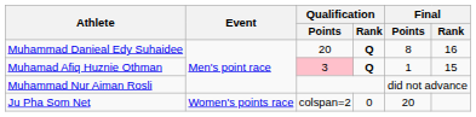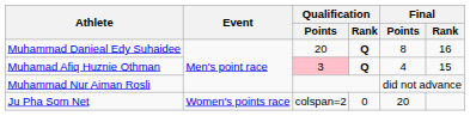Muhamad Afiq Huznie Othman | Final / Points: 1 -> 4
